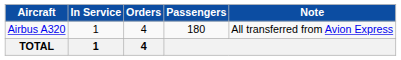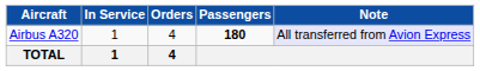Airbus A320 | Passengers: normal -> bold
Airbus A320 | Note: no background -> lavender background
